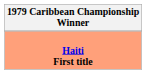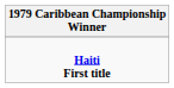row 2 | column 1: lightsalmon background -> no background
